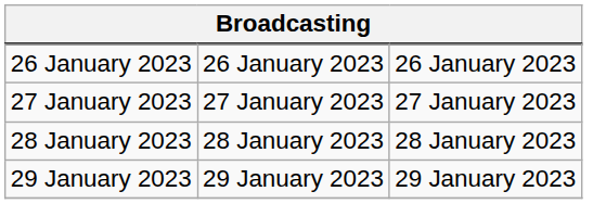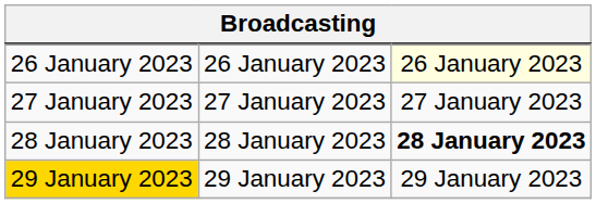row 2 | column 3: no background -> lightyellow background
row 4 | column 3: normal -> bold
row 5 | column 1: no background -> gold background
